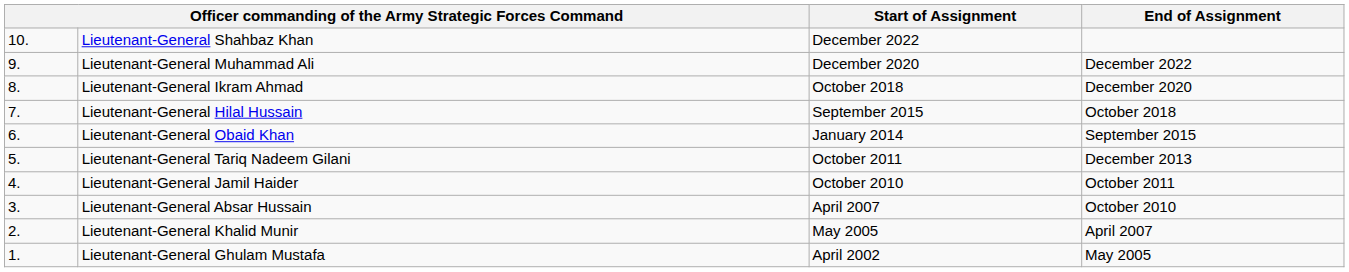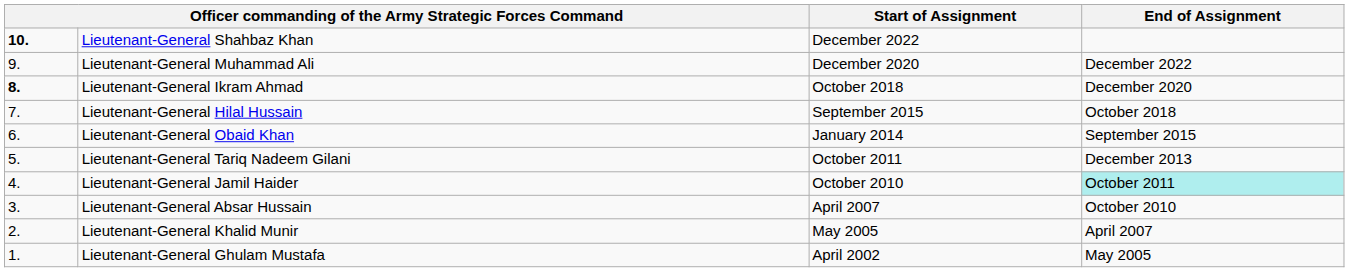Lieutenant-General Shahbaz Khan | column 1: normal -> bold
Lieutenant-General Ikram Ahmad | column 1: normal -> bold
Lieutenant-General Jamil Haider | End of Assignment: no background -> paleturquoise background
